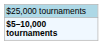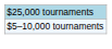row 2 | column 1: bold -> normal
